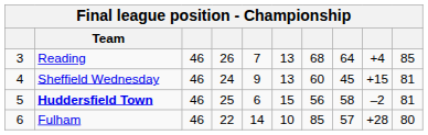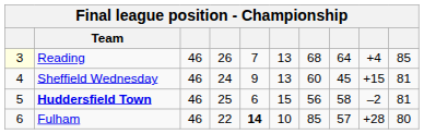Reading | column 1: no background -> lightyellow background
Fulham | column 5: normal -> bold
